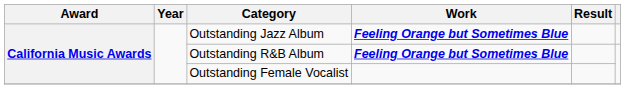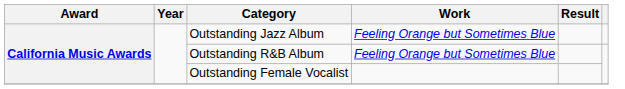Outstanding Jazz Album | Work: bold -> normal
Outstanding R&B Album | Work: bold -> normal
